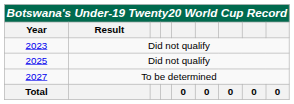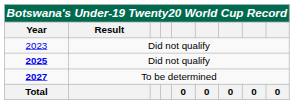2025 | Year: normal -> bold
2027 | Year: normal -> bold
